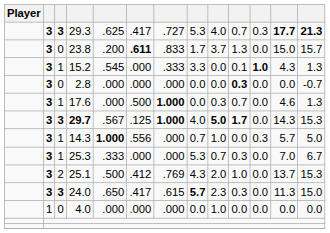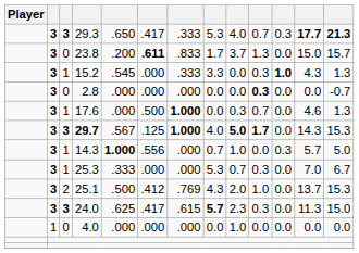29.3 | column 5: .625 -> .650
29.3 | column 7: .727 -> .333
15.2 | column 10: 0.1 -> 0.3
24.0 | column 5: .650 -> .625
